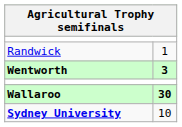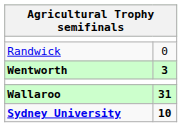row 3 | column 2: 1 -> 0
row 6 | column 2: 30 -> 31
row 7 | column 2: normal -> bold
